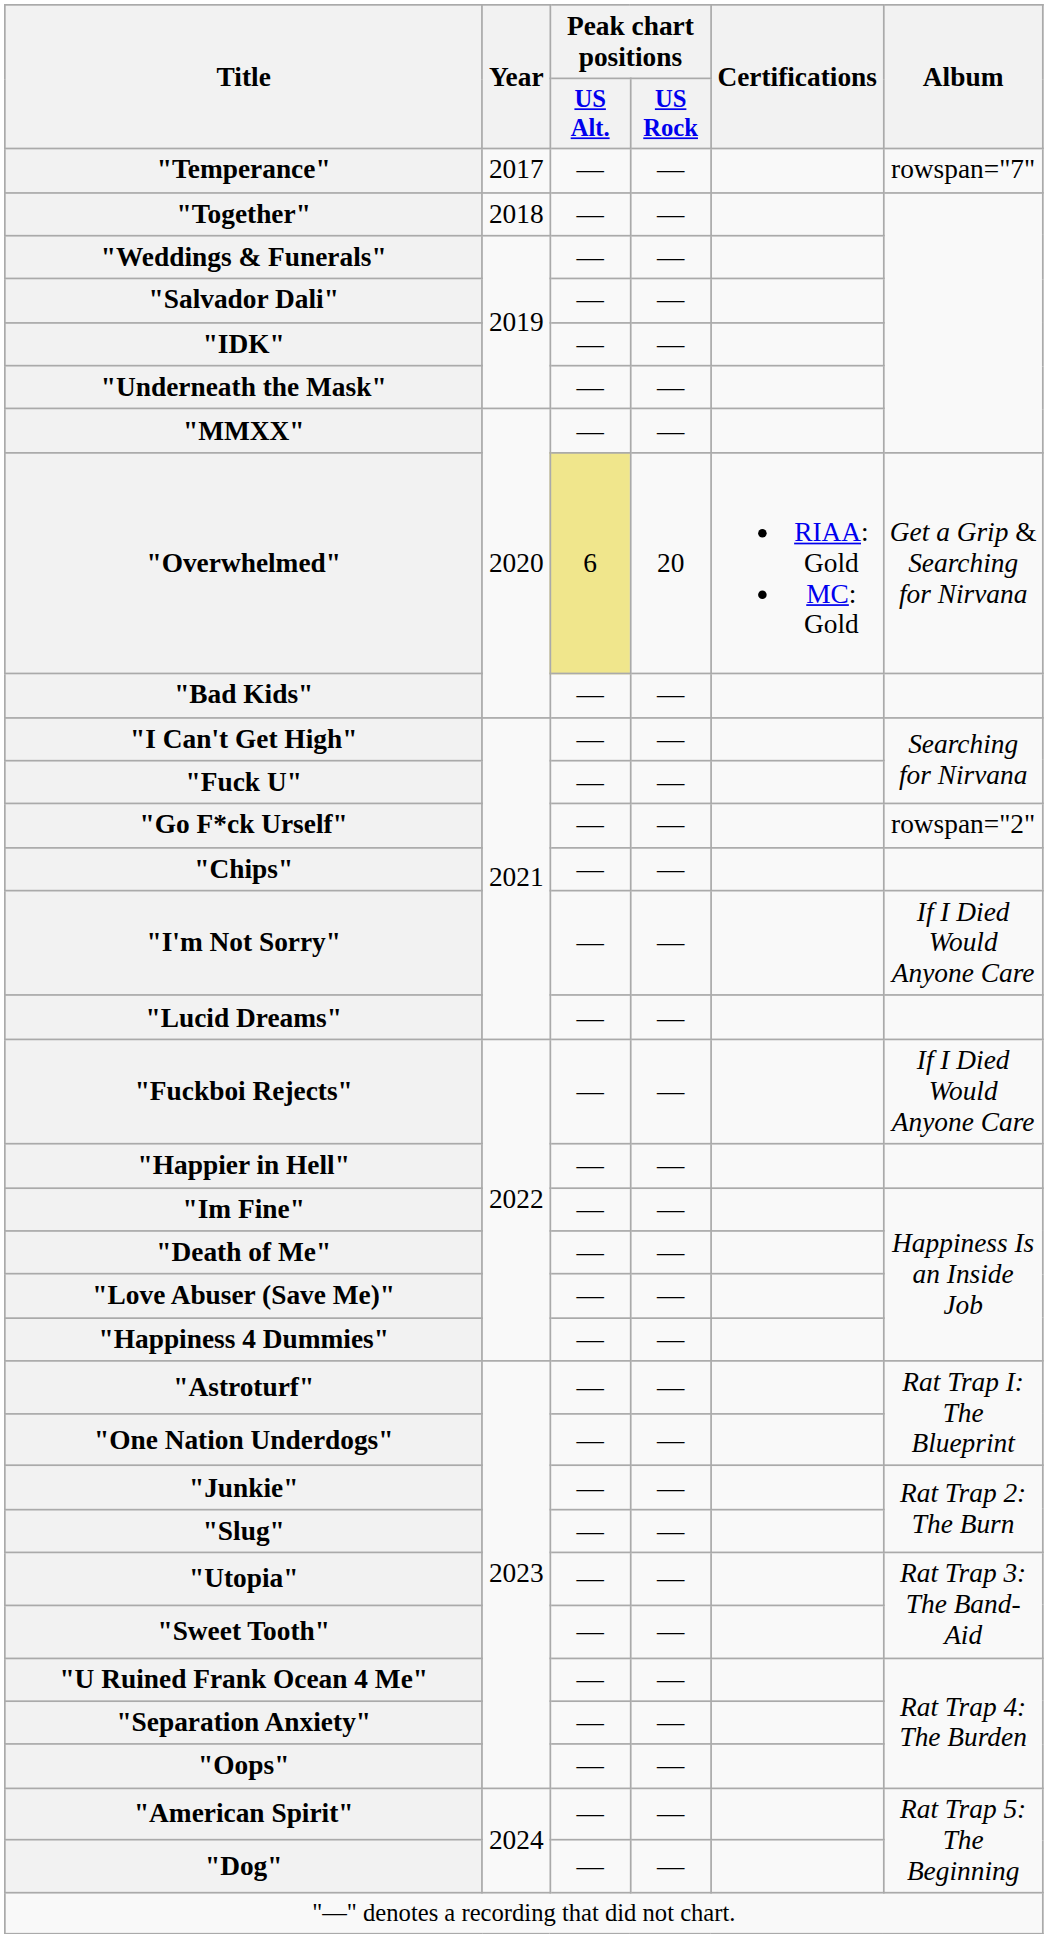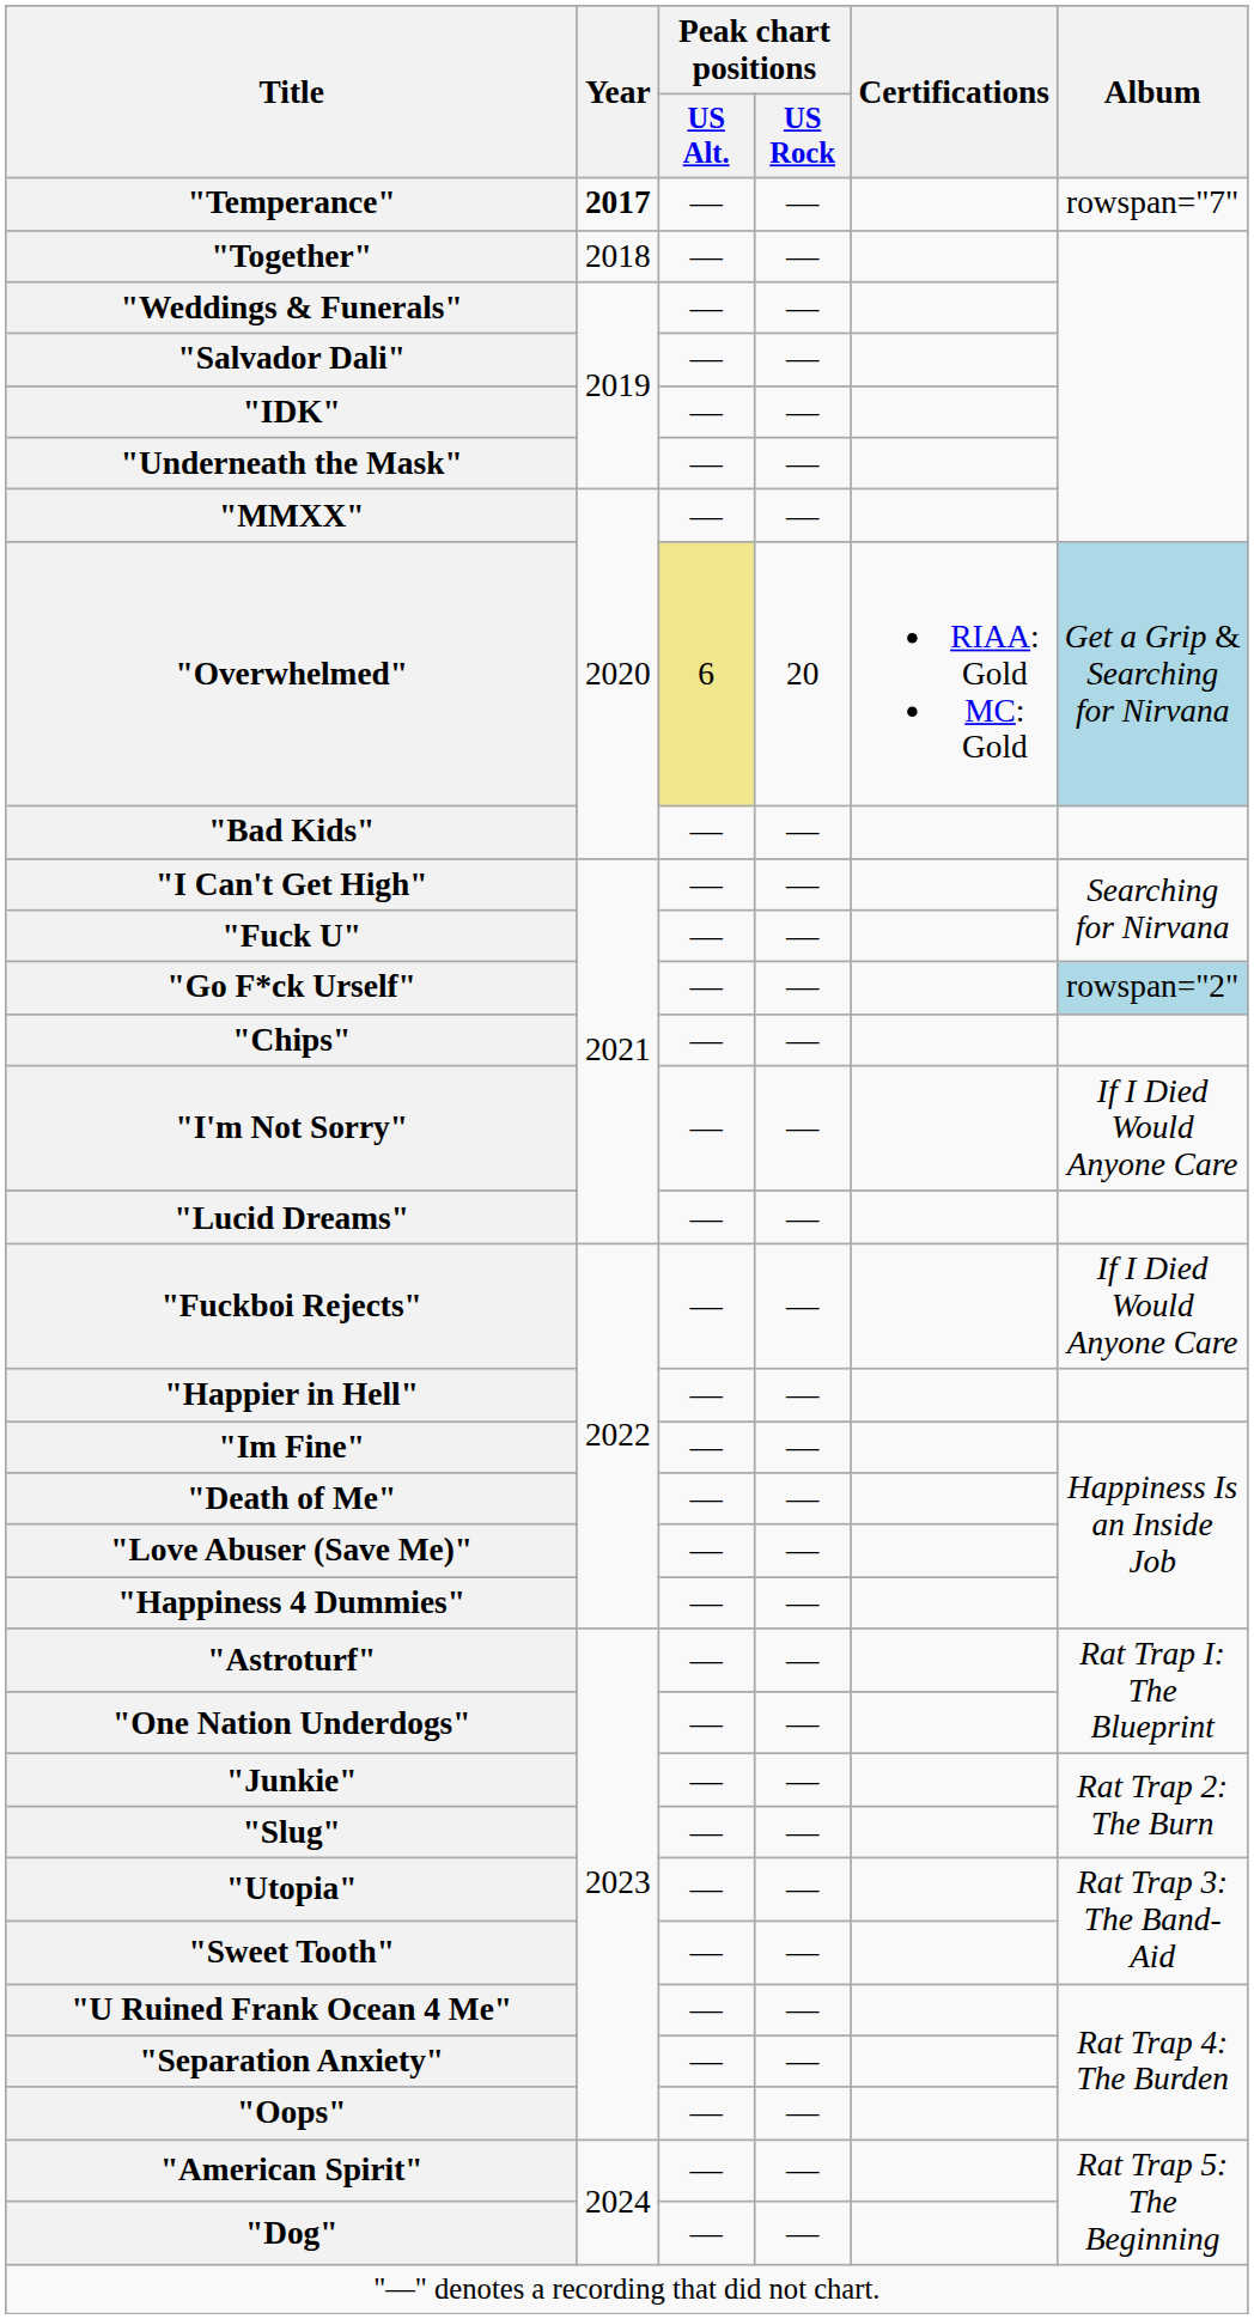"Temperance" | Year: normal -> bold
"Overwhelmed" | Album: no background -> lightblue background
"Go F*ck Urself" | Album: no background -> lightblue background
